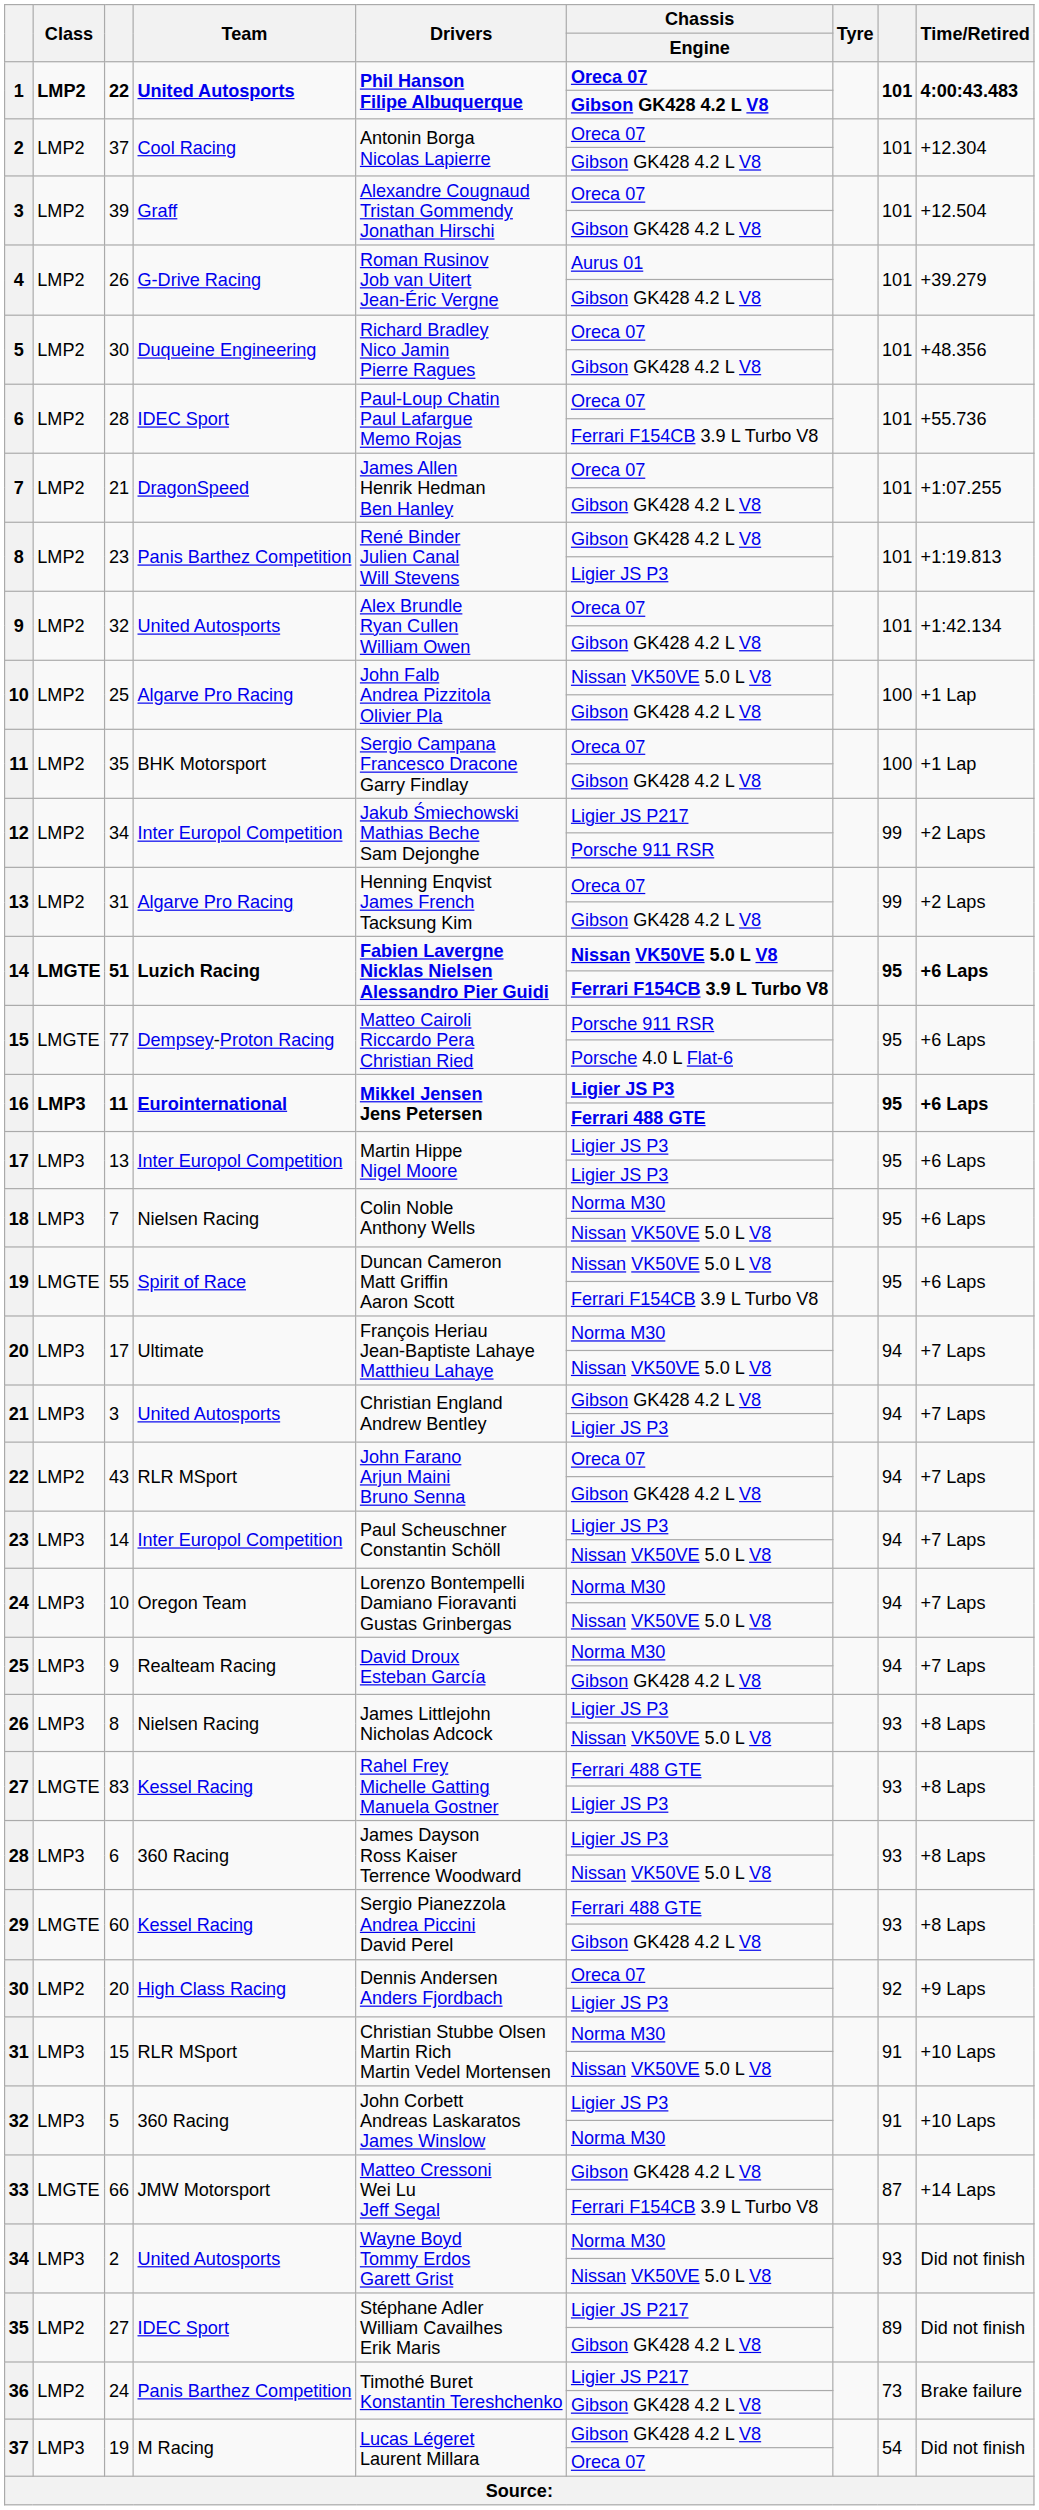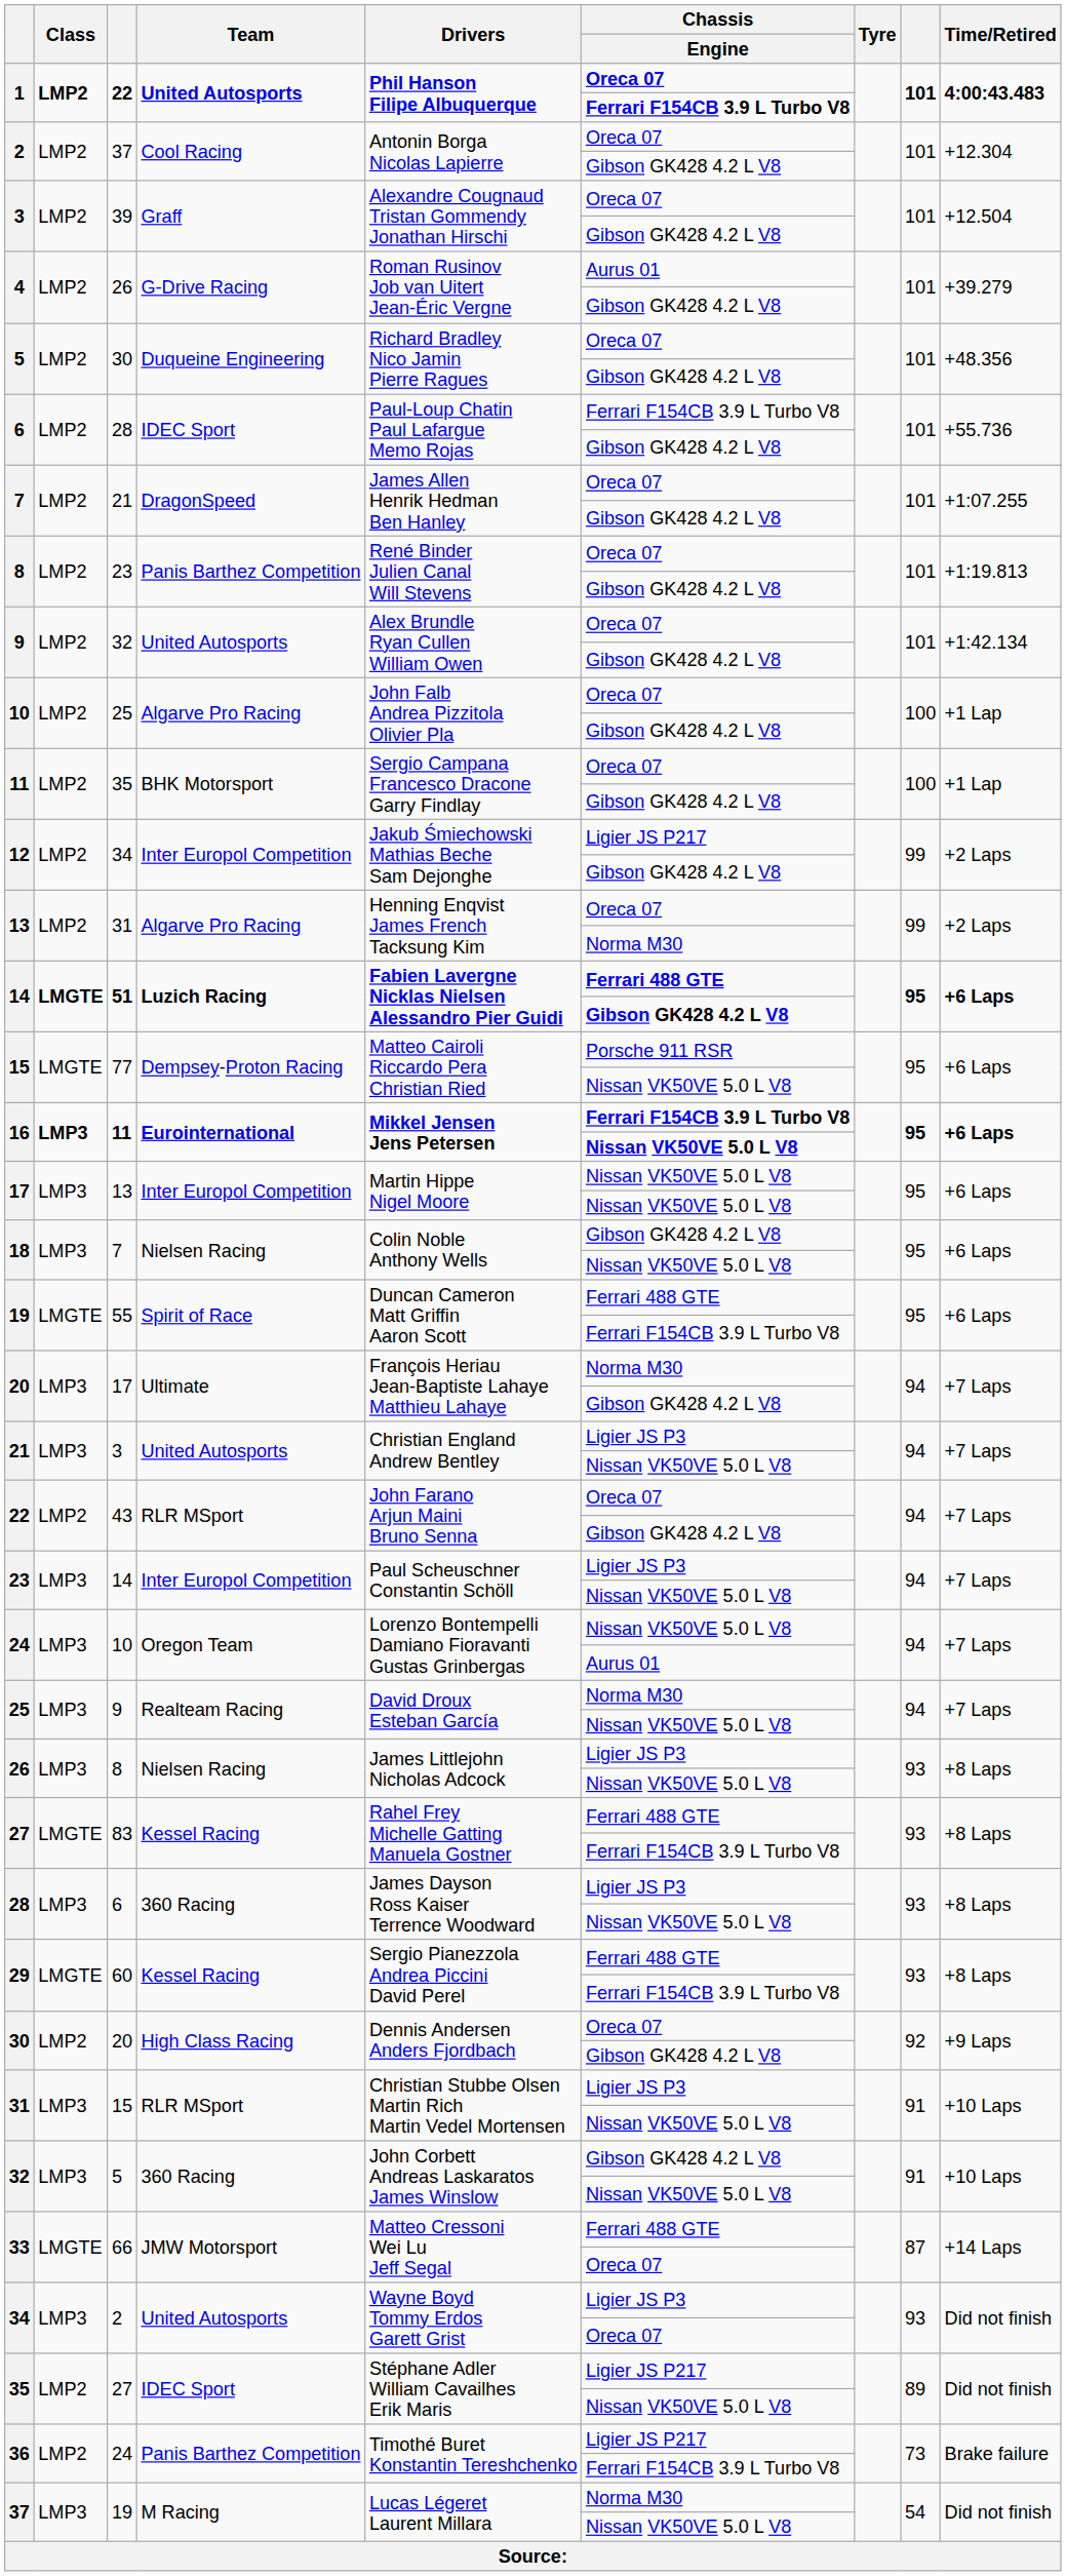row 4 | Chassis / Engine: Gibson GK428 4.2 L V8 -> Ferrari F154CB 3.9 L Turbo V8
row 13 | Chassis / Engine: Oreca 07 -> Ferrari F154CB 3.9 L Turbo V8
row 14 | Chassis / Engine: Ferrari F154CB 3.9 L Turbo V8 -> Gibson GK428 4.2 L V8
row 17 | Chassis / Engine: Gibson GK428 4.2 L V8 -> Oreca 07
row 18 | Chassis / Engine: Ligier JS P3 -> Gibson GK428 4.2 L V8
row 21 | Chassis / Engine: Nissan VK50VE 5.0 L V8 -> Oreca 07
row 26 | Chassis / Engine: Porsche 911 RSR -> Gibson GK428 4.2 L V8
row 28 | Chassis / Engine: Gibson GK428 4.2 L V8 -> Norma M30
row 29 | Chassis / Engine: Nissan VK50VE 5.0 L V8 -> Ferrari 488 GTE
row 30 | Chassis / Engine: Ferrari F154CB 3.9 L Turbo V8 -> Gibson GK428 4.2 L V8
row 32 | Chassis / Engine: Porsche 4.0 L Flat-6 -> Nissan VK50VE 5.0 L V8
row 33 | Chassis / Engine: Ligier JS P3 -> Ferrari F154CB 3.9 L Turbo V8
row 34 | Chassis / Engine: Ferrari 488 GTE -> Nissan VK50VE 5.0 L V8
row 35 | Chassis / Engine: Ligier JS P3 -> Nissan VK50VE 5.0 L V8
row 36 | Chassis / Engine: Ligier JS P3 -> Nissan VK50VE 5.0 L V8
row 37 | Chassis / Engine: Norma M30 -> Gibson GK428 4.2 L V8
row 39 | Chassis / Engine: Nissan VK50VE 5.0 L V8 -> Ferrari 488 GTE
row 42 | Chassis / Engine: Nissan VK50VE 5.0 L V8 -> Gibson GK428 4.2 L V8
row 43 | Chassis / Engine: Gibson GK428 4.2 L V8 -> Ligier JS P3
row 44 | Chassis / Engine: Ligier JS P3 -> Nissan VK50VE 5.0 L V8
row 49 | Chassis / Engine: Norma M30 -> Nissan VK50VE 5.0 L V8
row 50 | Chassis / Engine: Nissan VK50VE 5.0 L V8 -> Aurus 01
row 52 | Chassis / Engine: Gibson GK428 4.2 L V8 -> Nissan VK50VE 5.0 L V8
row 56 | Chassis / Engine: Ligier JS P3 -> Ferrari F154CB 3.9 L Turbo V8
row 60 | Chassis / Engine: Gibson GK428 4.2 L V8 -> Ferrari F154CB 3.9 L Turbo V8
row 62 | Chassis / Engine: Ligier JS P3 -> Gibson GK428 4.2 L V8
row 63 | Chassis / Engine: Norma M30 -> Ligier JS P3
row 65 | Chassis / Engine: Ligier JS P3 -> Gibson GK428 4.2 L V8
row 66 | Chassis / Engine: Norma M30 -> Nissan VK50VE 5.0 L V8
row 67 | Chassis / Engine: Gibson GK428 4.2 L V8 -> Ferrari 488 GTE
row 68 | Chassis / Engine: Ferrari F154CB 3.9 L Turbo V8 -> Oreca 07
row 69 | Chassis / Engine: Norma M30 -> Ligier JS P3
row 70 | Chassis / Engine: Nissan VK50VE 5.0 L V8 -> Oreca 07
row 72 | Chassis / Engine: Gibson GK428 4.2 L V8 -> Nissan VK50VE 5.0 L V8
row 74 | Chassis / Engine: Gibson GK428 4.2 L V8 -> Ferrari F154CB 3.9 L Turbo V8
row 75 | Chassis / Engine: Gibson GK428 4.2 L V8 -> Norma M30
row 76 | Chassis / Engine: Oreca 07 -> Nissan VK50VE 5.0 L V8
